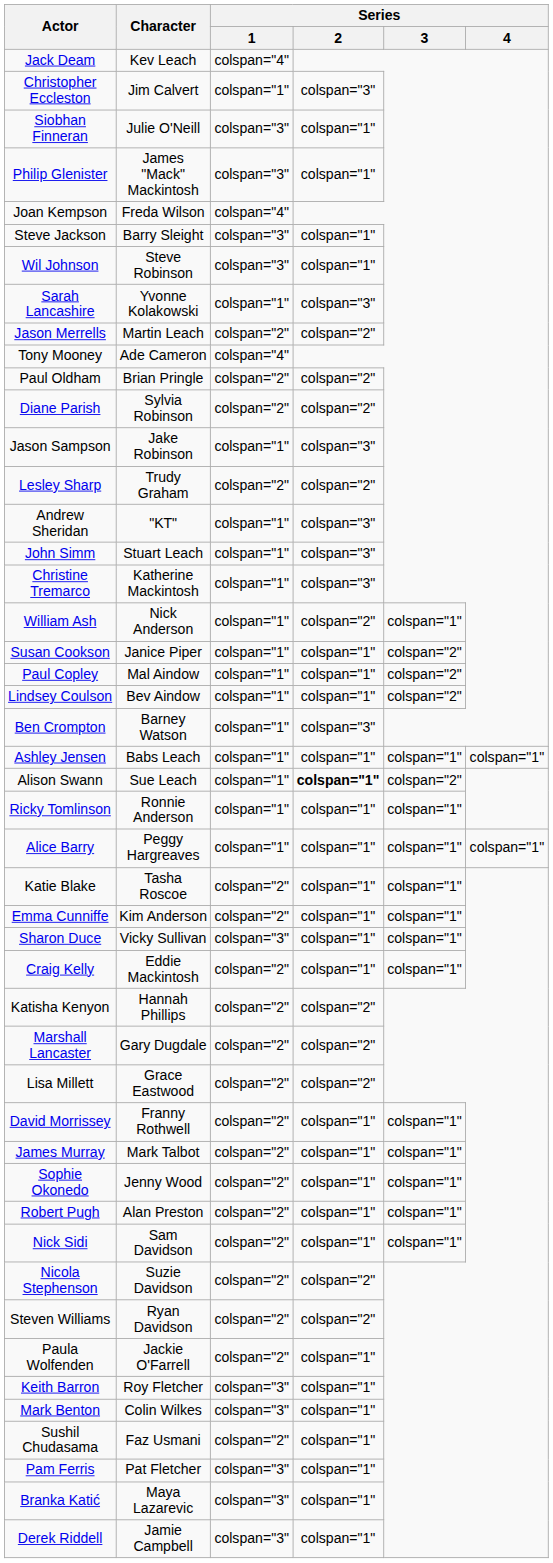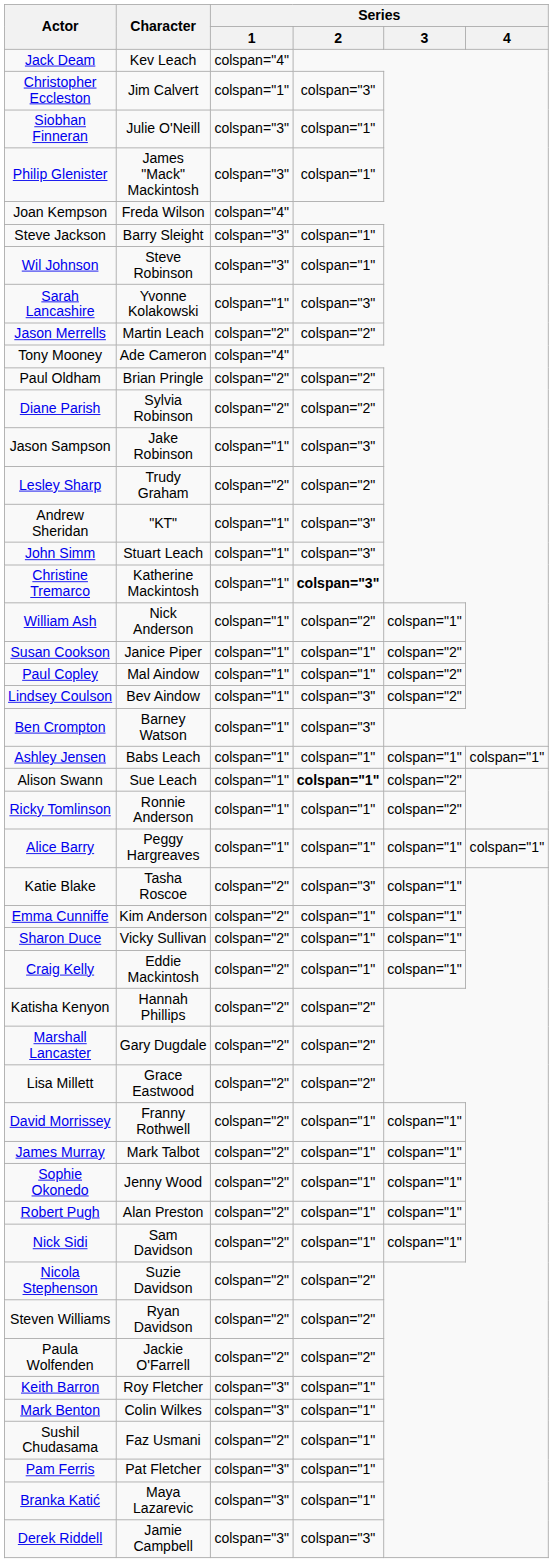Christine Tremarco | Series / 2: normal -> bold
Lindsey Coulson | Series / 2: colspan="1" -> colspan="3"
Ricky Tomlinson | Series / 3: colspan="1" -> colspan="2"
Katie Blake | Series / 2: colspan="1" -> colspan="3"
Sharon Duce | Series / 1: colspan="3" -> colspan="2"
Paula Wolfenden | Series / 2: colspan="1" -> colspan="2"
Derek Riddell | Series / 2: colspan="1" -> colspan="3"
